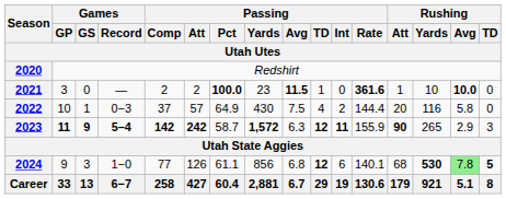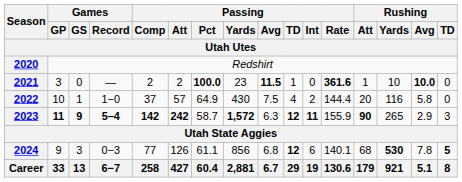2022 | Games / Record / Utah Utes: 0−3 -> 1−0
2024 | Games / Record / Utah Utes: 1−0 -> 0−3
2024 | Rushing / Avg / Utah Utes: lightgreen background -> no background
